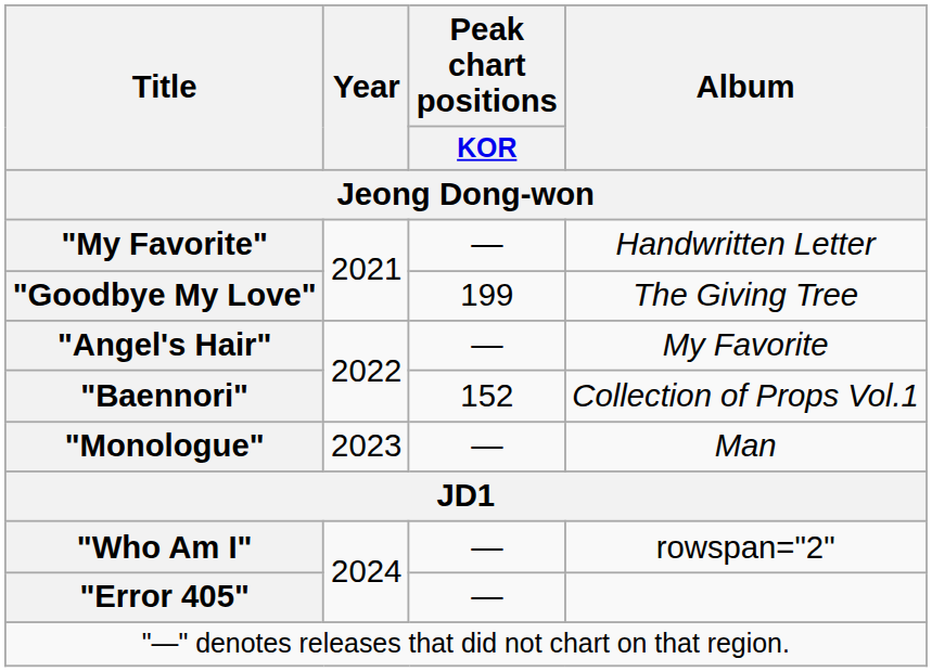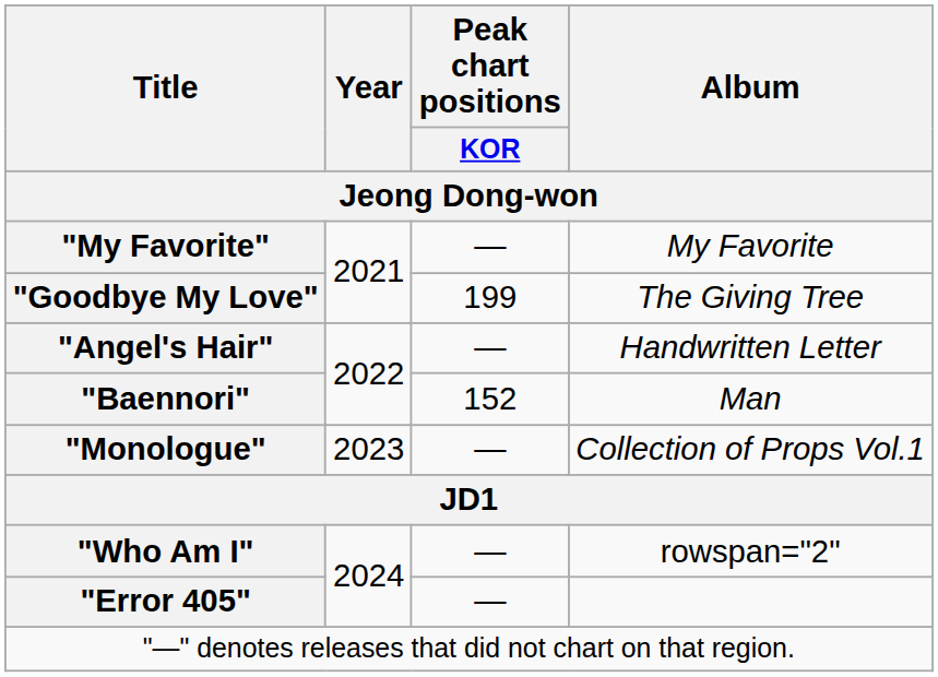"My Favorite" | Album: Handwritten Letter -> My Favorite
"Angel's Hair" | Album: My Favorite -> Handwritten Letter
"Baennori" | Album: Collection of Props Vol.1 -> Man
"Monologue" | Album: Man -> Collection of Props Vol.1
